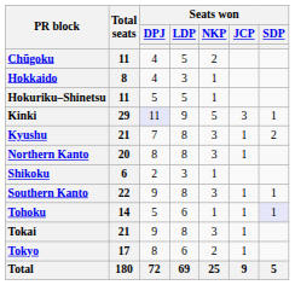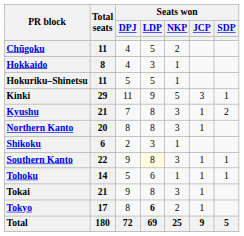Kinki | Seats won / DPJ: lavender background -> no background
Southern Kanto | Seats won / LDP: no background -> lightyellow background
Tohoku | Seats won / SDP: lavender background -> no background
Tokyo | Seats won / LDP: normal -> bold
